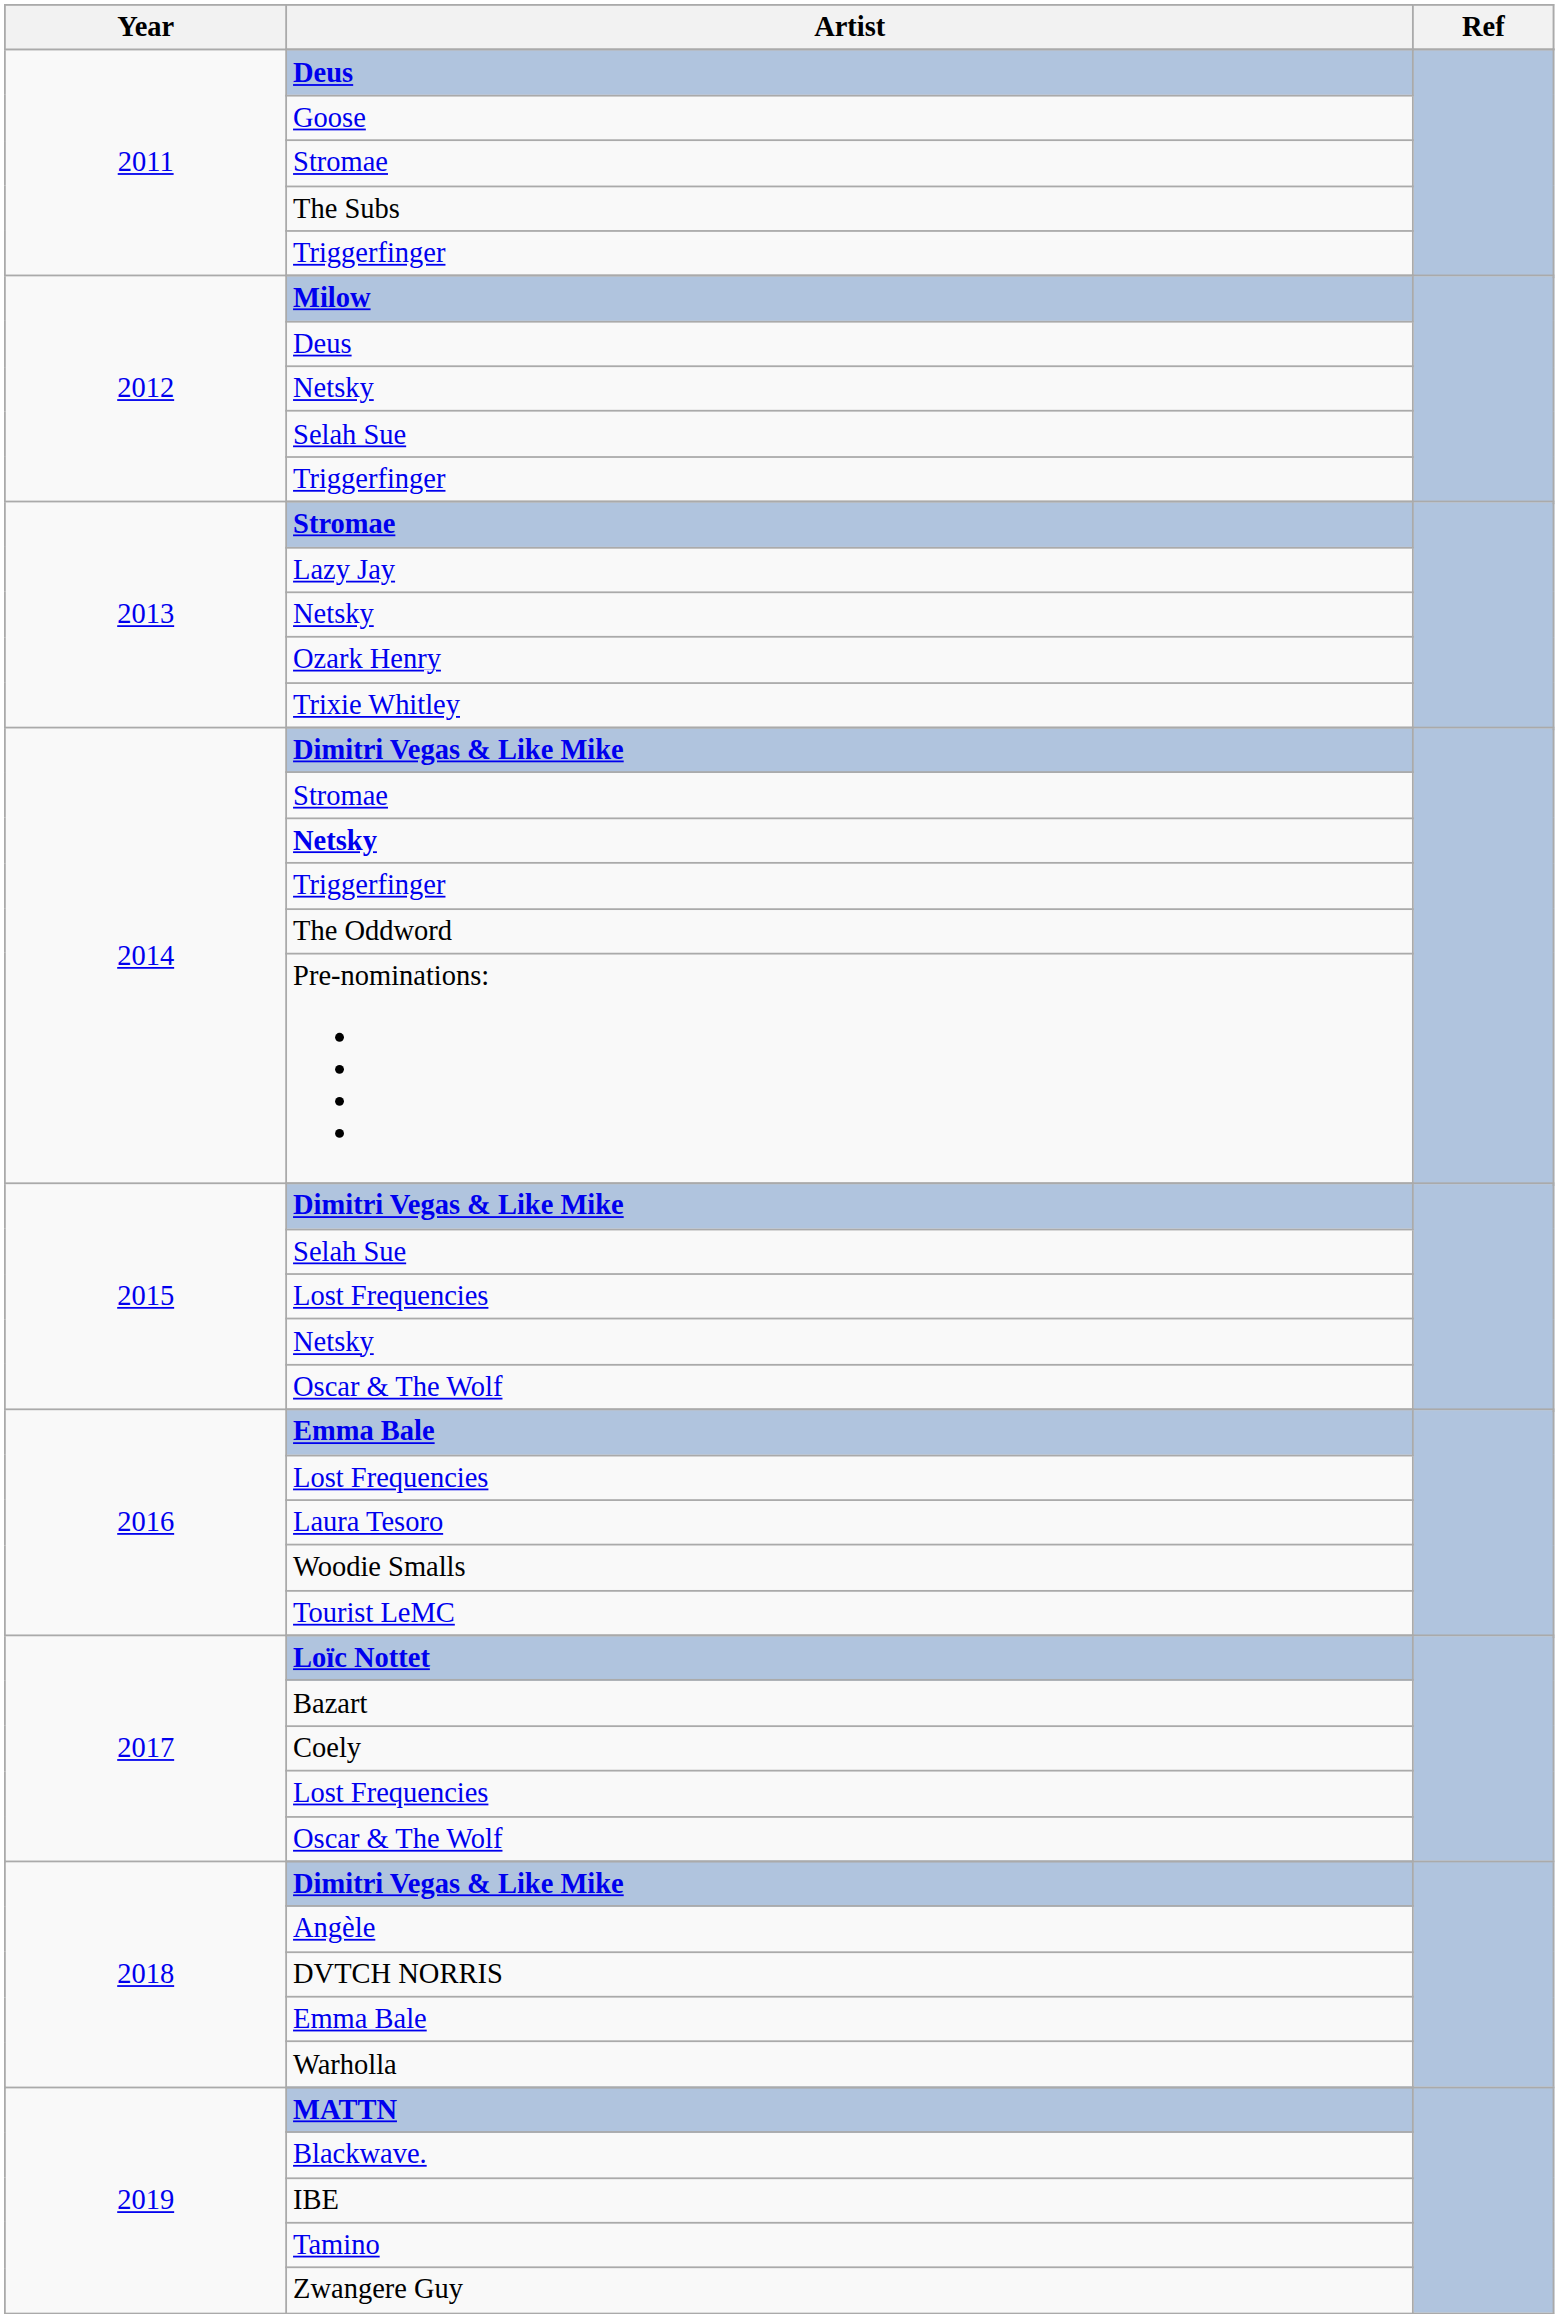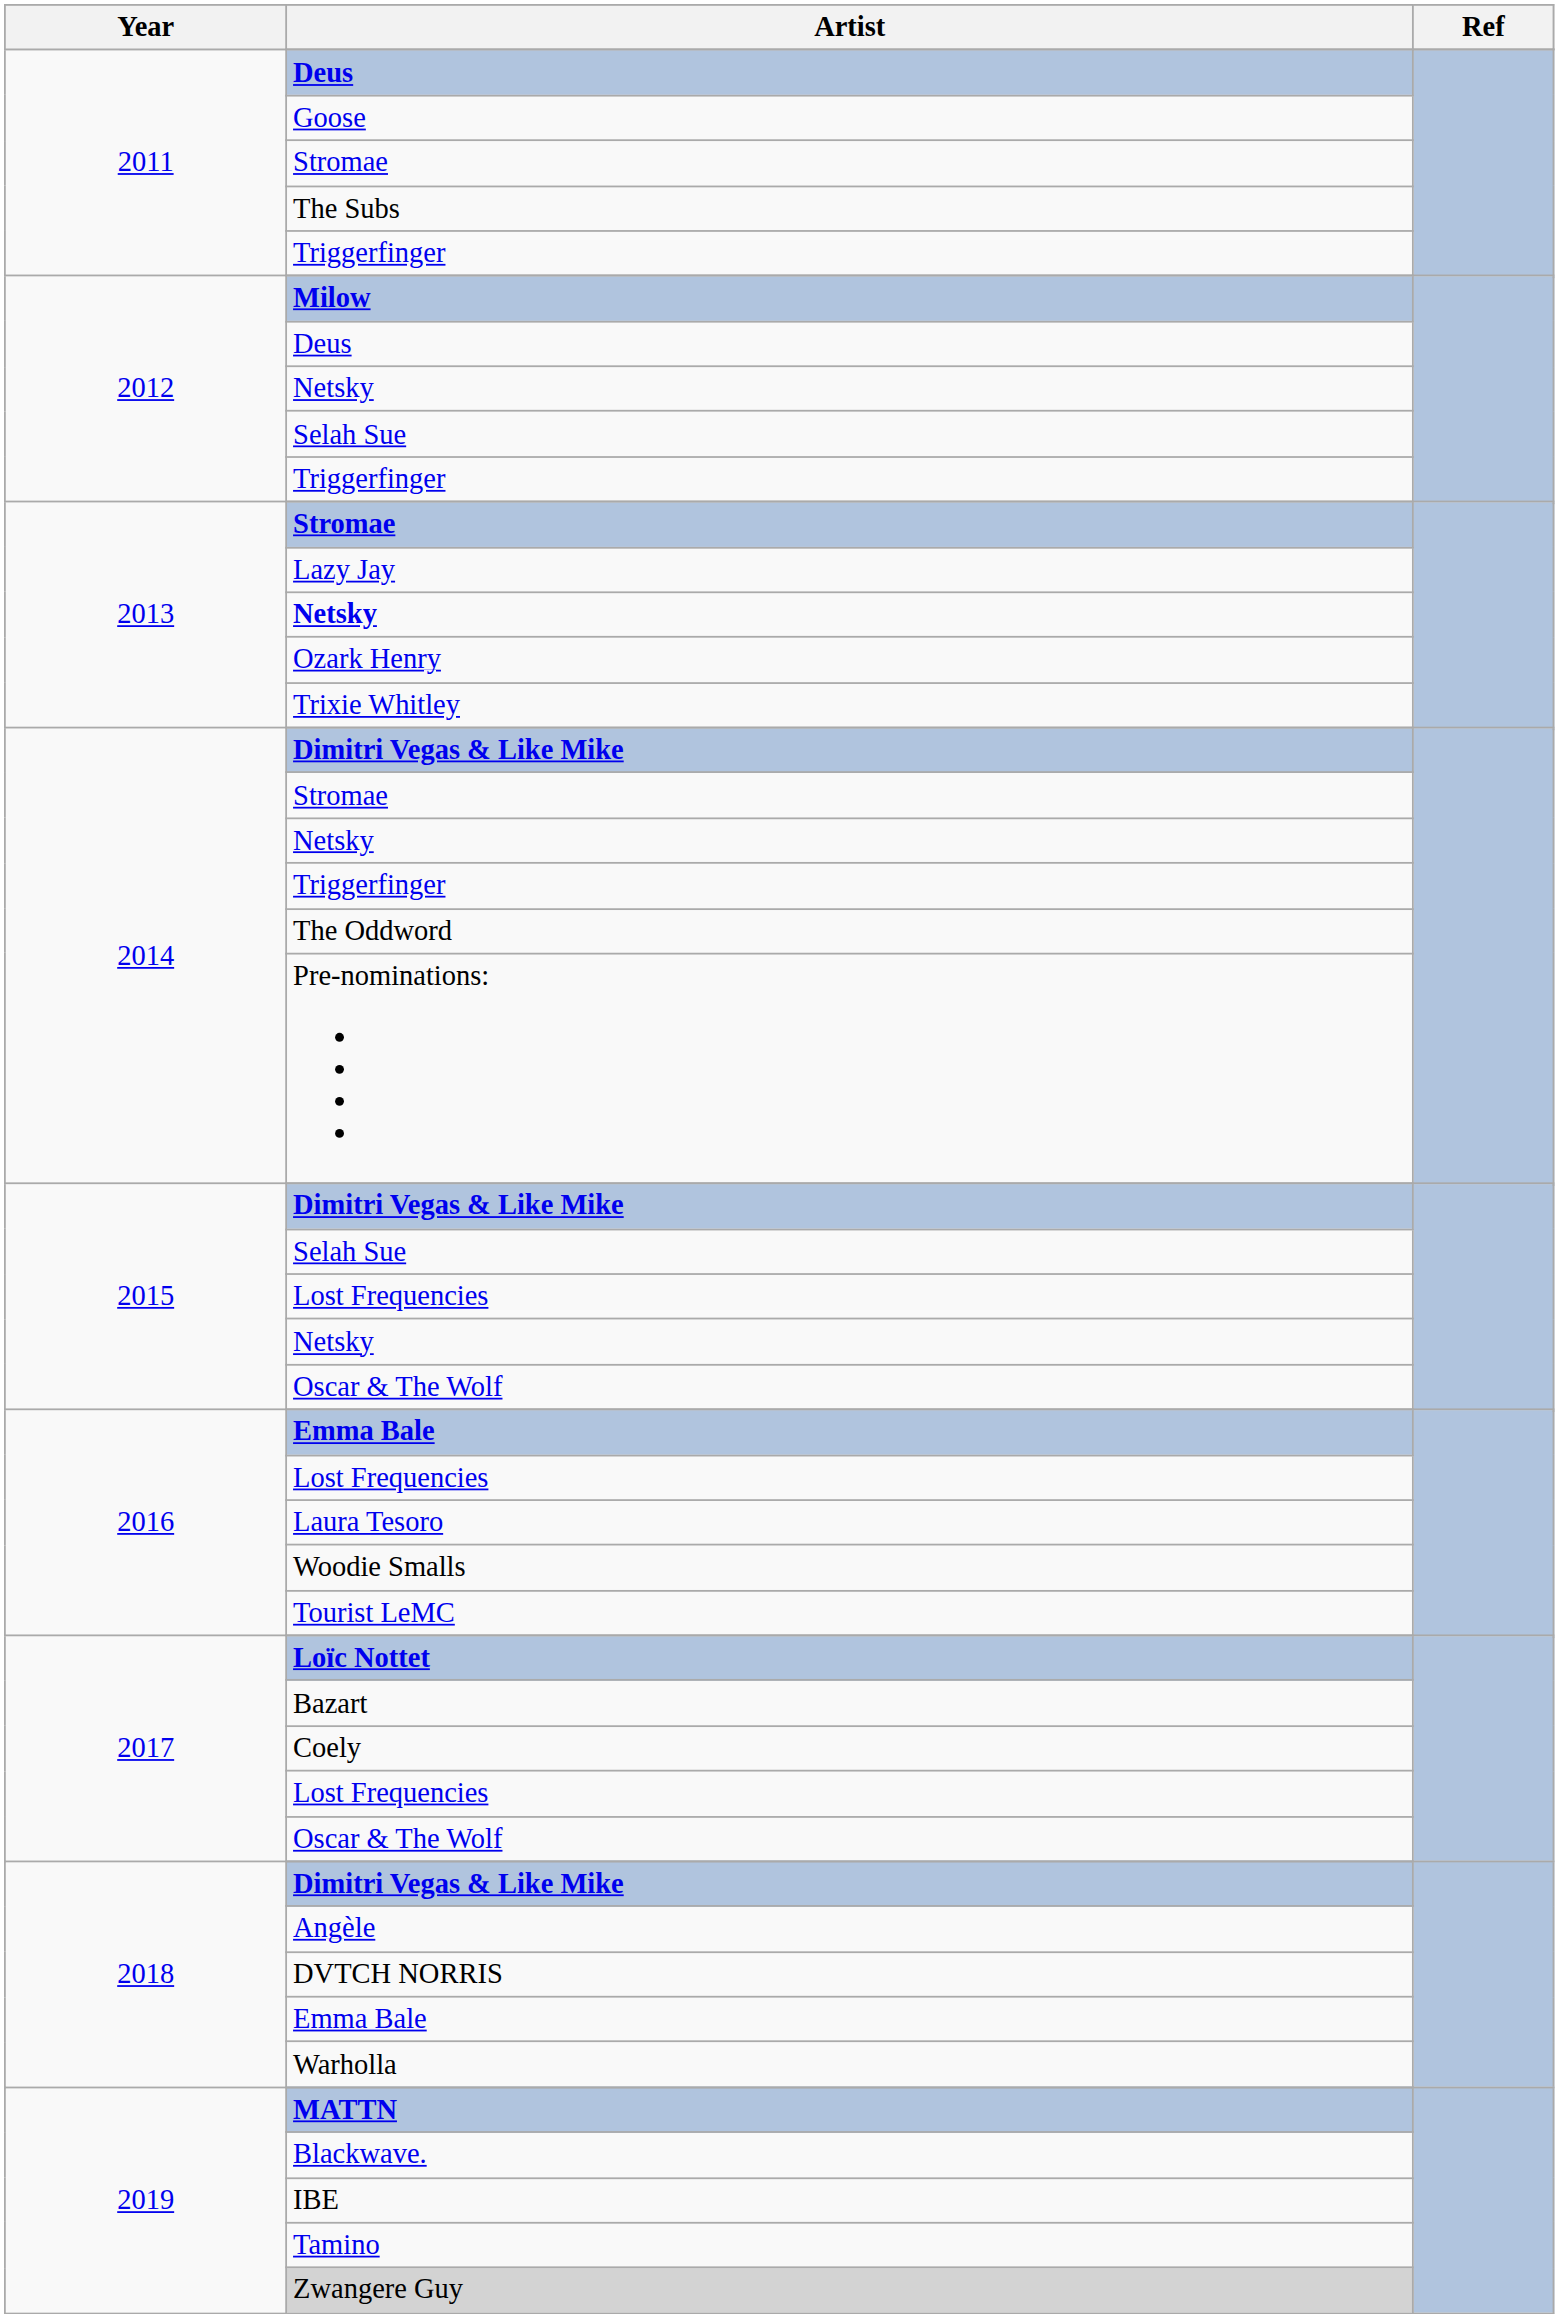2013 / Netsky | Artist: normal -> bold
2014 / Netsky | Artist: bold -> normal
Zwangere Guy | Artist: no background -> lightgrey background
